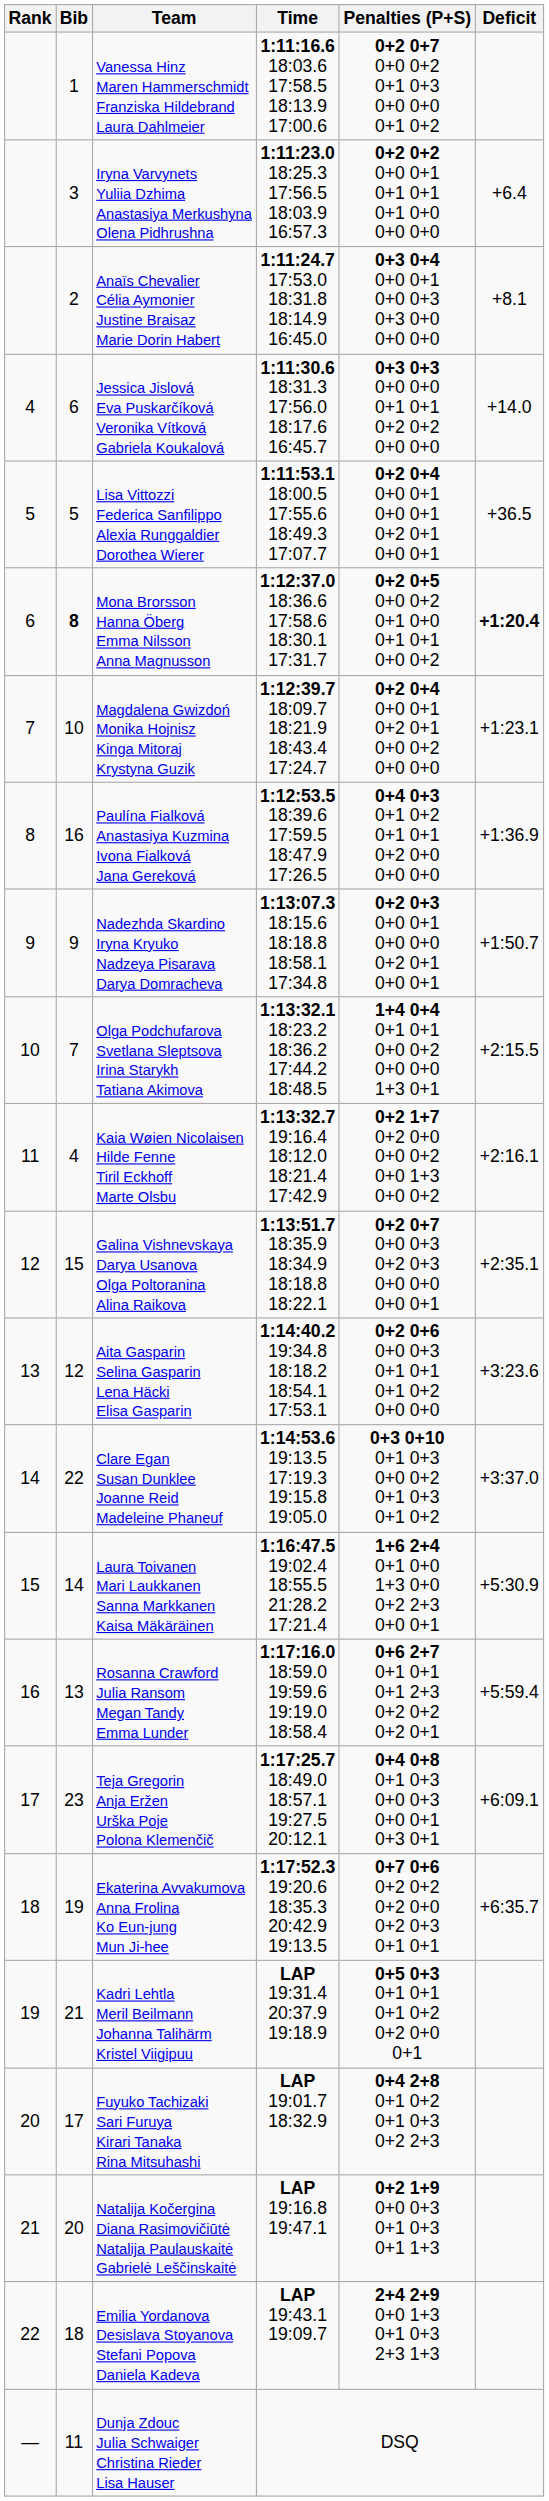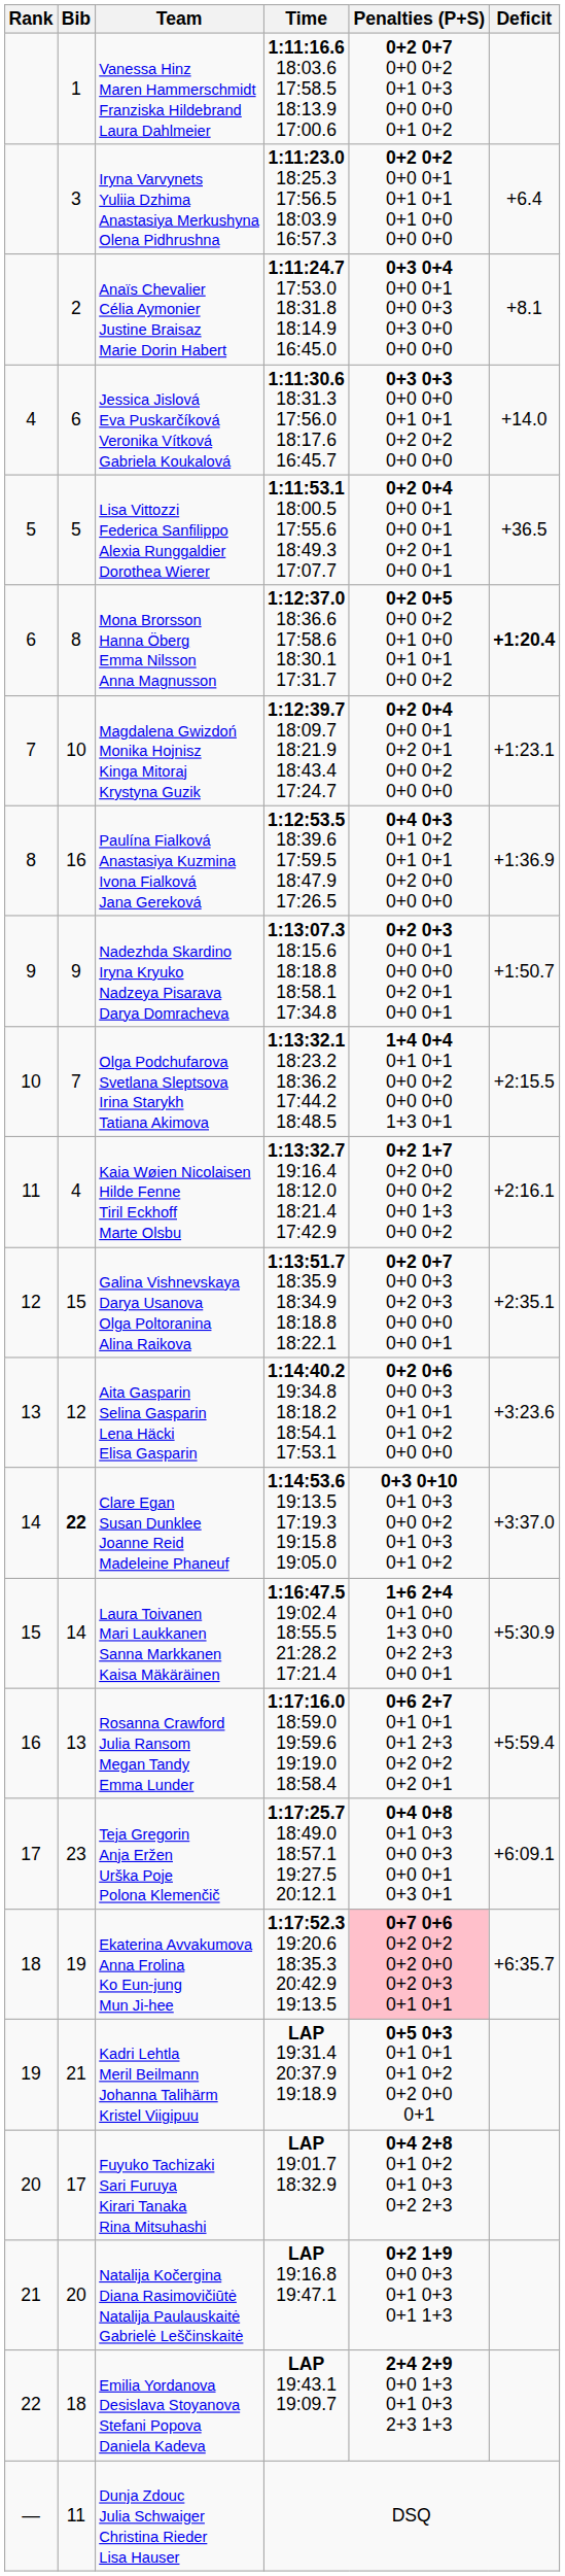Mona Brorsson Hanna Öberg Emma Nilsson Anna Magnusson | Bib: bold -> normal
Clare Egan Susan Dunklee Joanne Reid Madeleine Phaneuf | Bib: normal -> bold
Ekaterina Avvakumova Anna Frolina Ko Eun-jung Mun Ji-hee | Penalties (P+S): no background -> pink background
